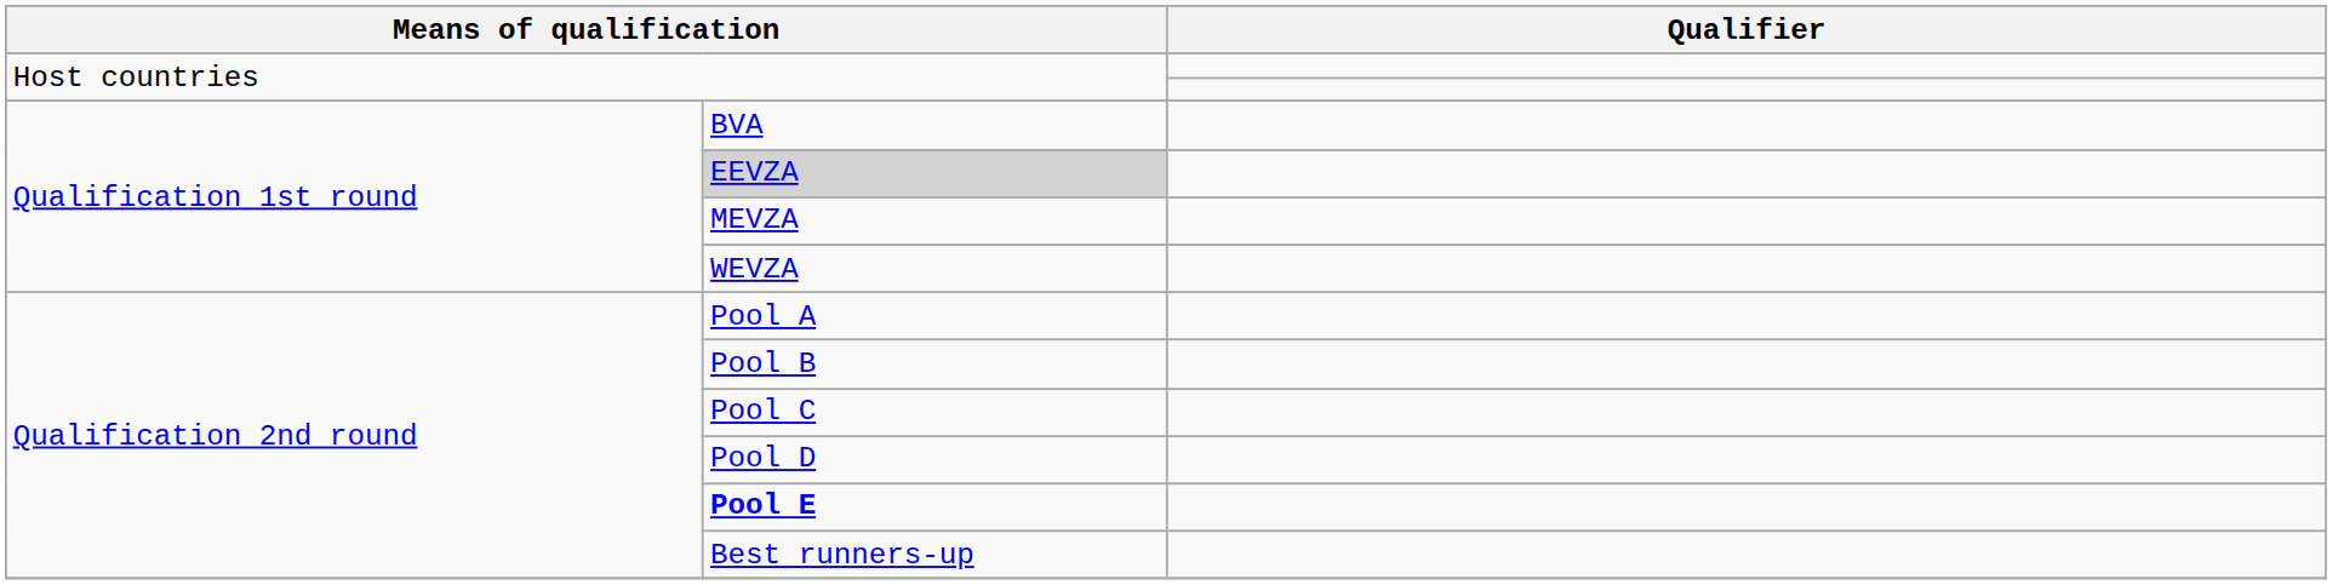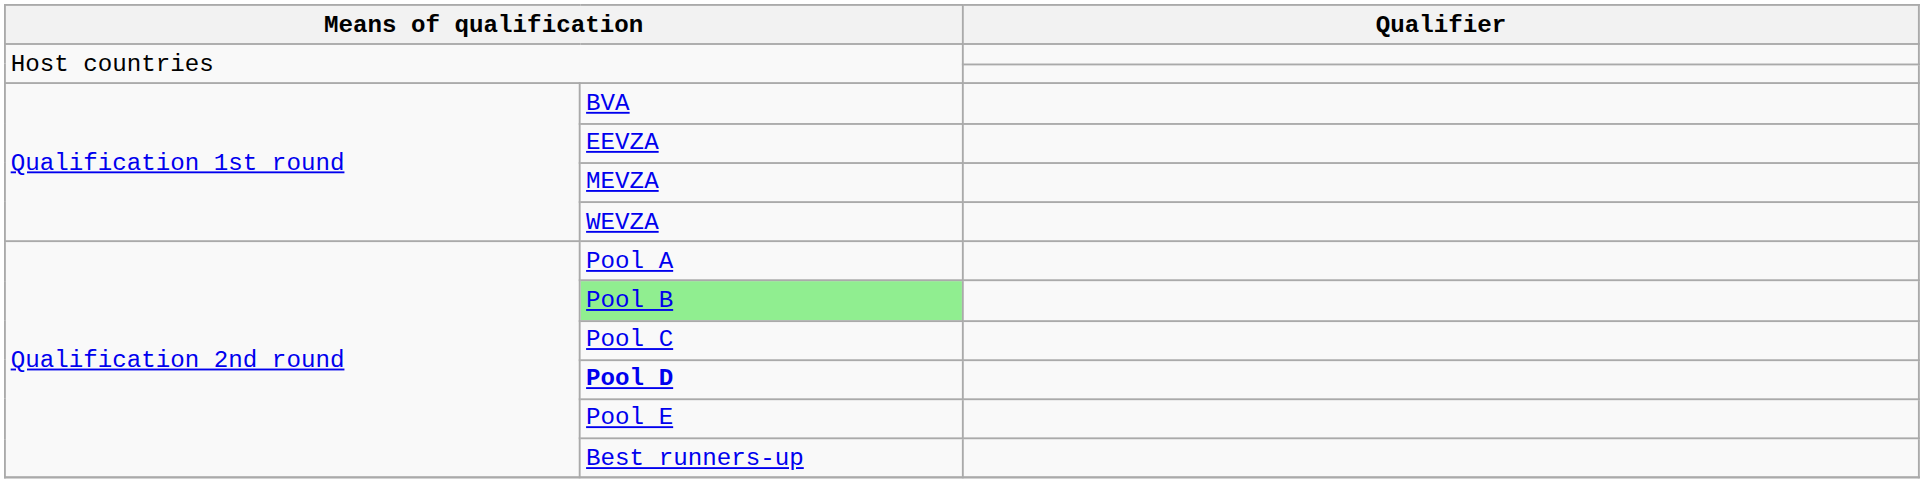EEVZA | column 2: lightgrey background -> no background
Pool B | column 2: no background -> lightgreen background
Pool D | column 2: normal -> bold
Pool E | column 2: bold -> normal
